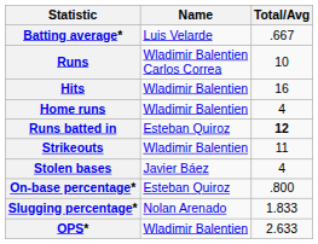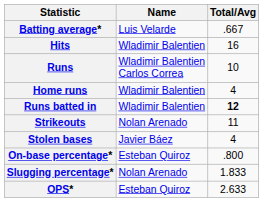rows swapped: Hits <-> Runs
Runs batted in | Name: Esteban Quiroz -> Wladimir Balentien
Strikeouts | Name: Wladimir Balentien -> Nolan Arenado
OPS* | Name: Wladimir Balentien -> Esteban Quiroz
